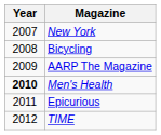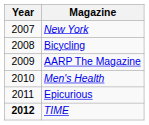Men's Health | Year: bold -> normal
TIME | Year: normal -> bold
